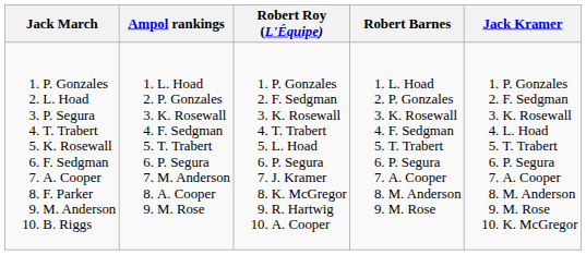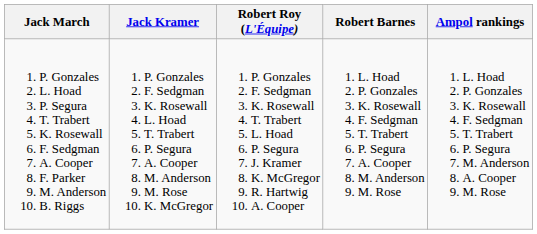columns swapped: Jack Kramer <-> Ampol rankings
